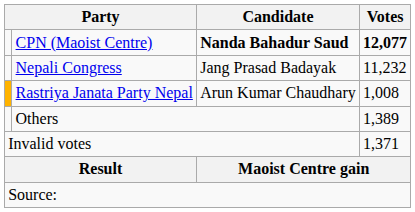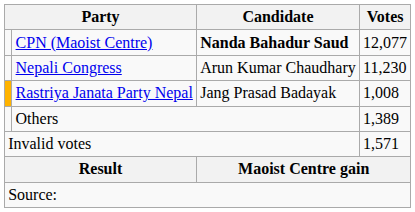CPN (Maoist Centre) | Votes: bold -> normal
Nepali Congress | Candidate: Jang Prasad Badayak -> Arun Kumar Chaudhary
Nepali Congress | Votes: 11,232 -> 11,230
Rastriya Janata Party Nepal | Candidate: Arun Kumar Chaudhary -> Jang Prasad Badayak
Invalid votes | Votes: 1,371 -> 1,571
